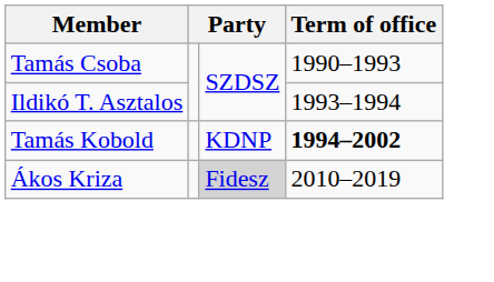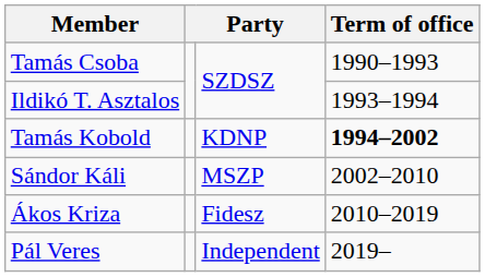+ row: Sándor Káli | MSZP | 2002–2010
Ákos Kriza | column 3: lightgrey background -> no background
+ row: Pál Veres | Independent | 2019–
